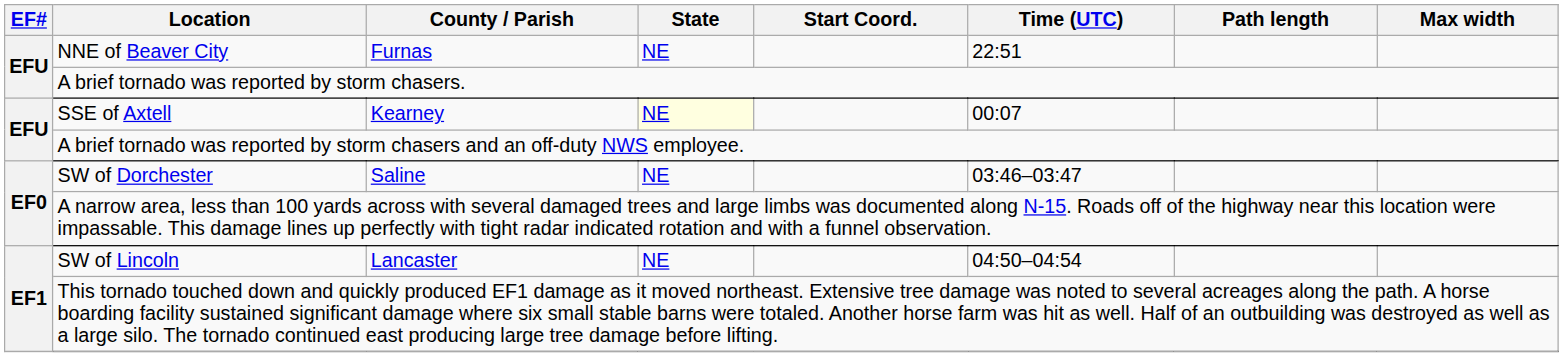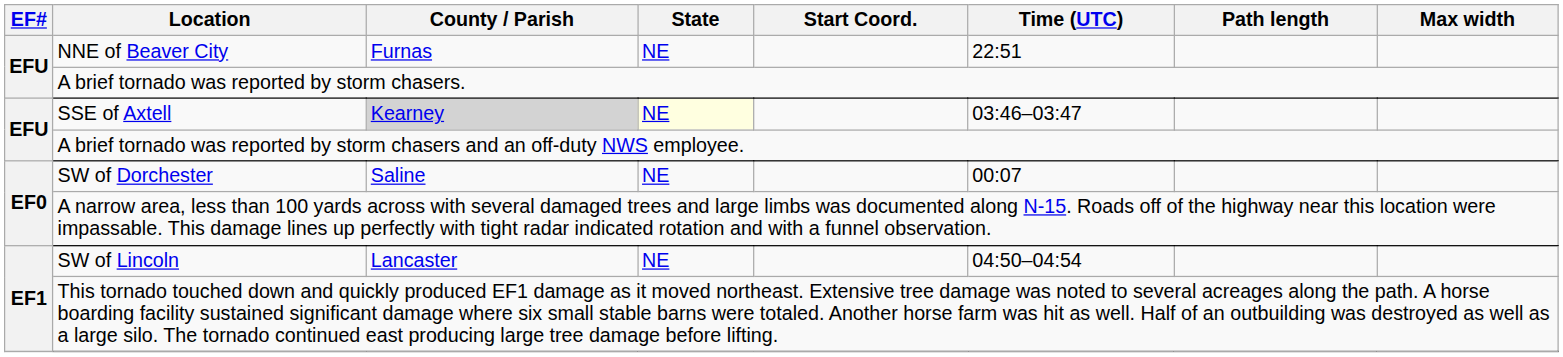SSE of Axtell | County / Parish: no background -> lightgrey background
SSE of Axtell | Time (UTC): 00:07 -> 03:46–03:47
SW of Dorchester | Time (UTC): 03:46–03:47 -> 00:07
